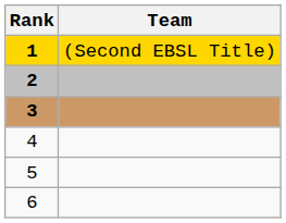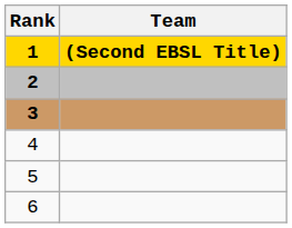1 | Team: normal -> bold
